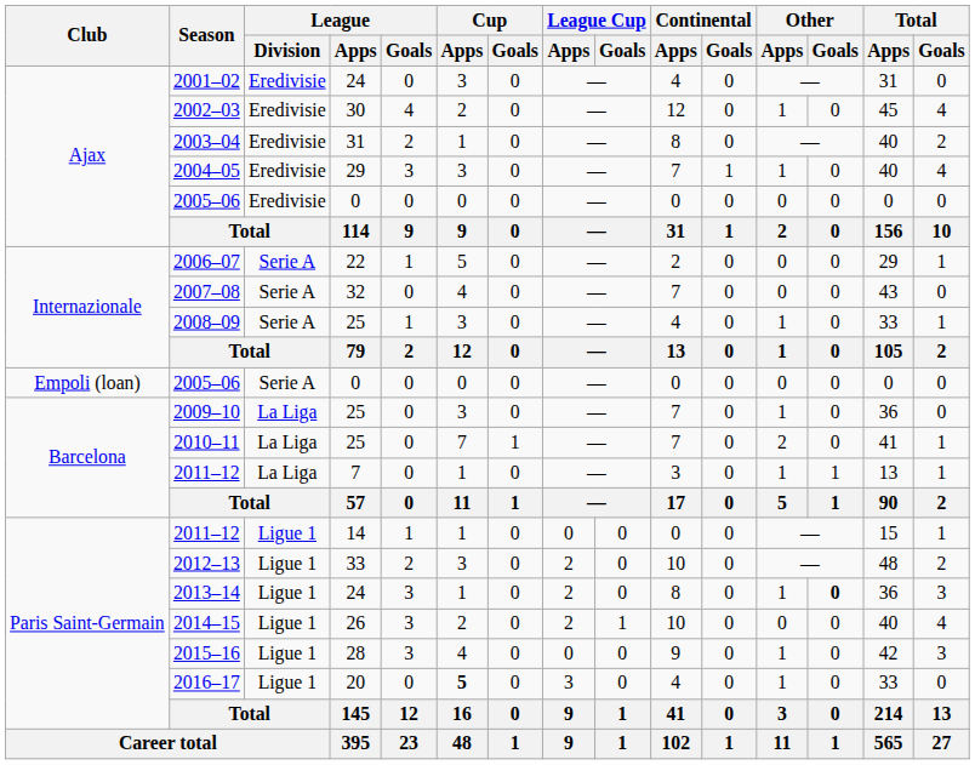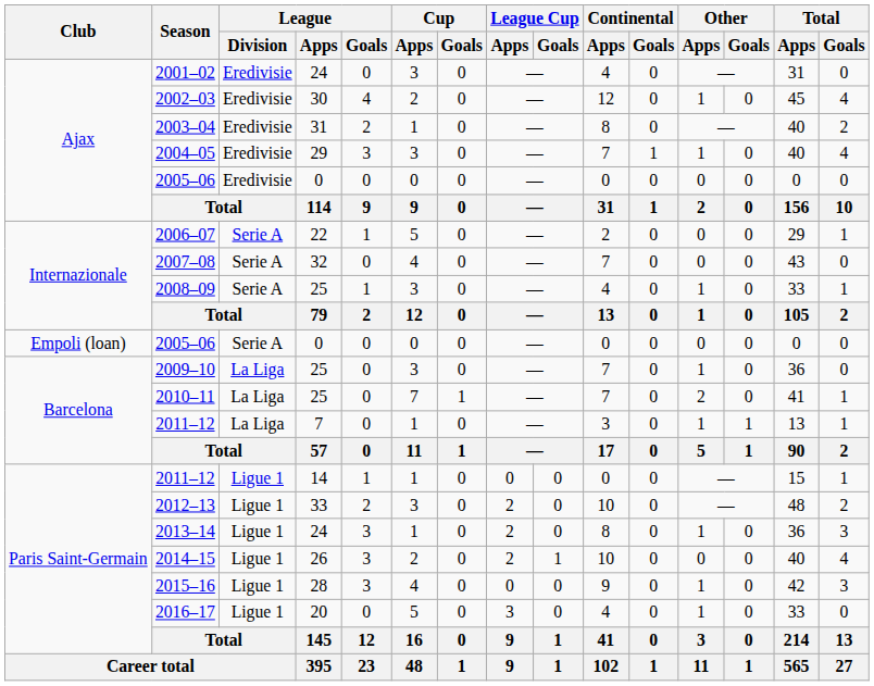2013–14 | Other / Goals: bold -> normal
2016–17 | Cup / Apps: bold -> normal
